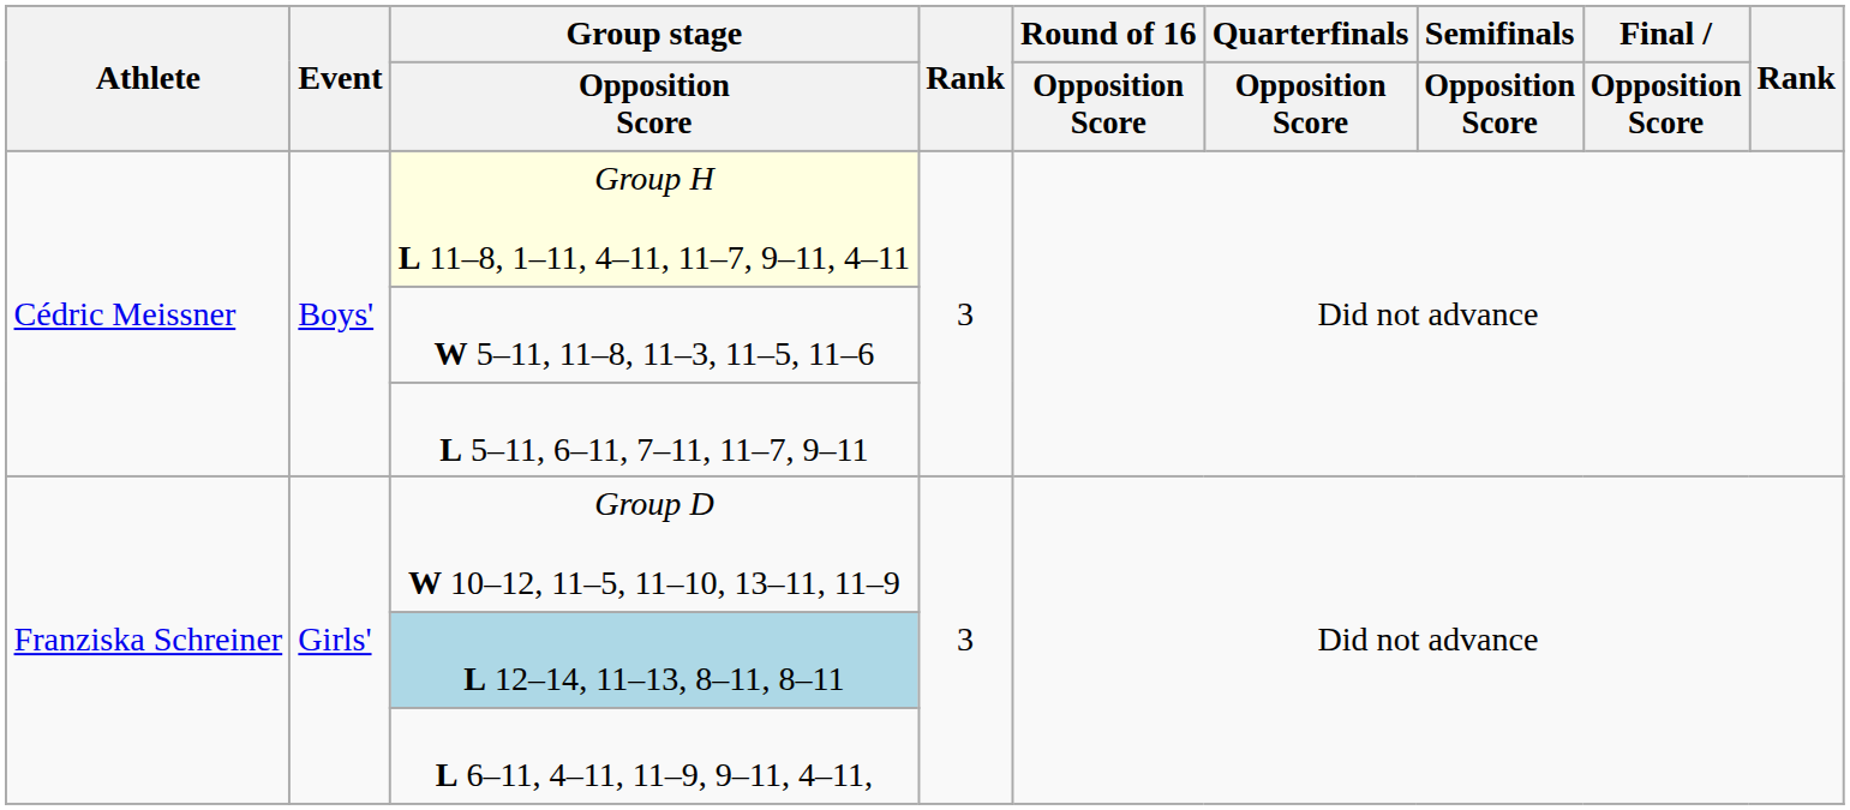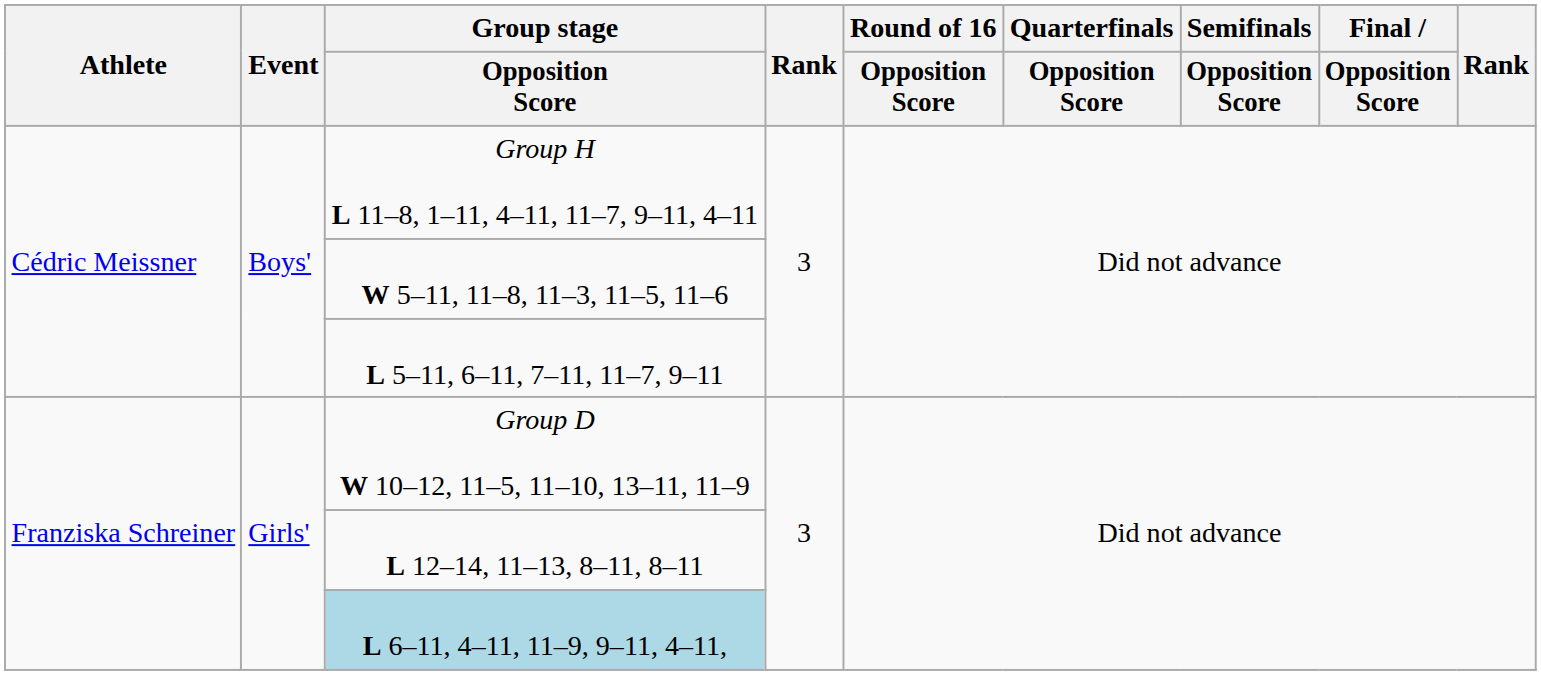Group H L 11–8, 1–11, 4–11, 11–7, 9–11, 4–11 | Group stage / Opposition Score: lightyellow background -> no background
L 12–14, 11–13, 8–11, 8–11 | Group stage / Opposition Score: lightblue background -> no background
L 6–11, 4–11, 11–9, 9–11, 4–11, | Group stage / Opposition Score: no background -> lightblue background
